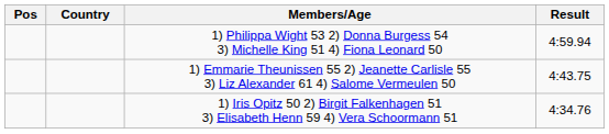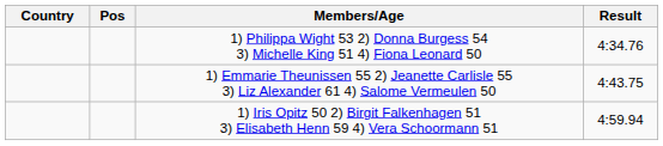columns swapped: Pos <-> Country
row 2 | Result: 4:59.94 -> 4:34.76
row 4 | Result: 4:34.76 -> 4:59.94
